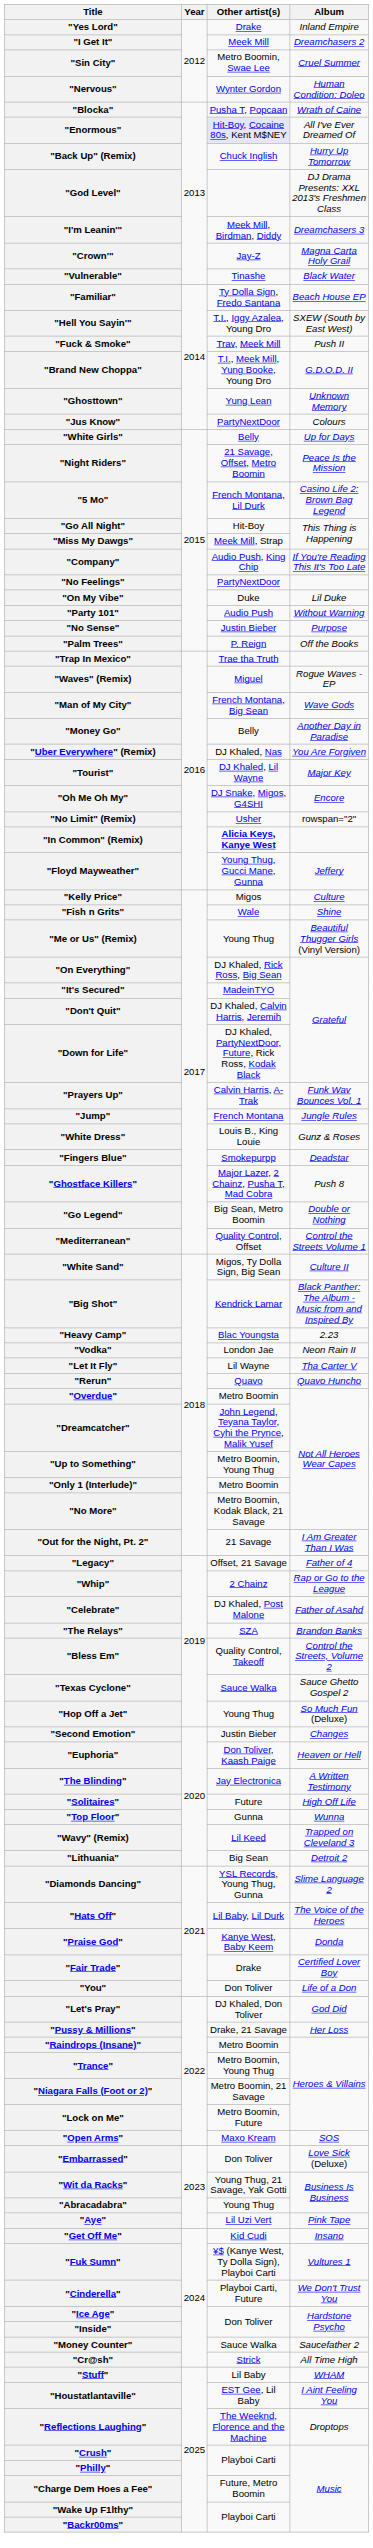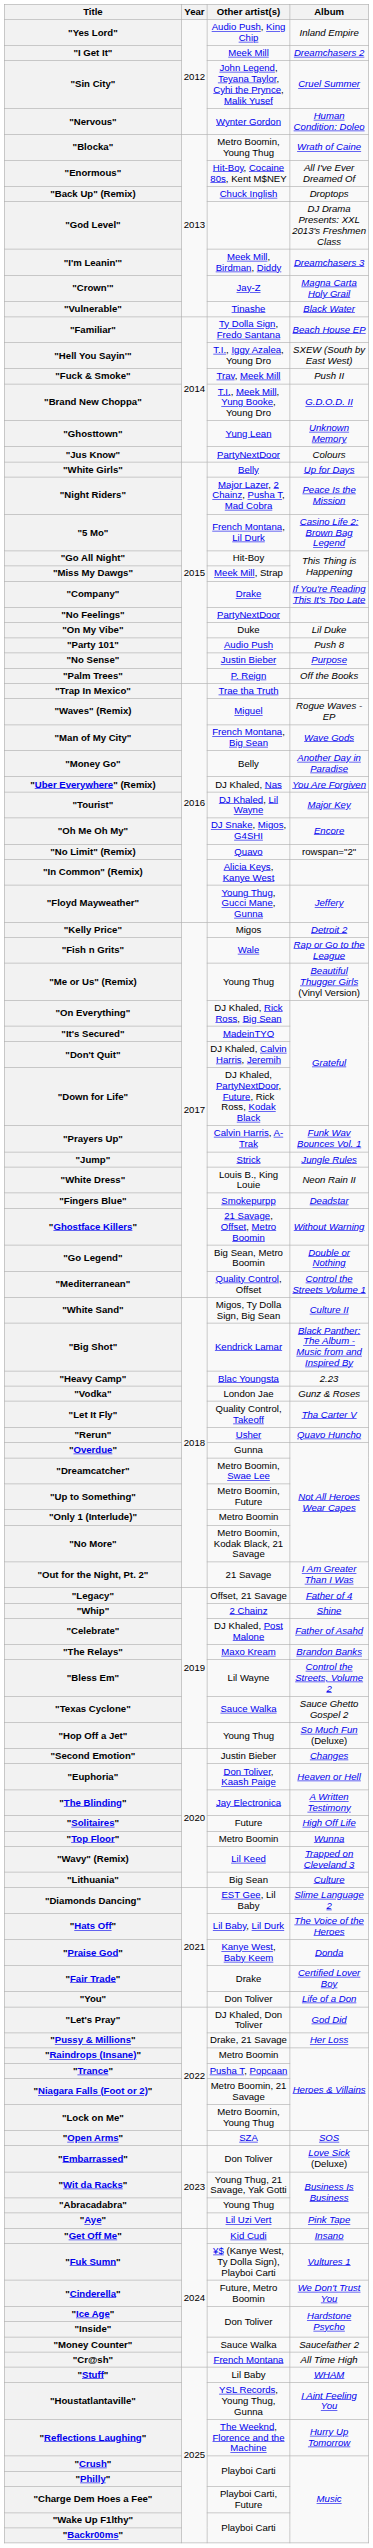"Yes Lord" | Other artist(s): Drake -> Audio Push, King Chip
"Sin City" | Other artist(s): Metro Boomin, Swae Lee -> John Legend, Teyana Taylor, Cyhi the Prynce, Malik Yusef
"Blocka" | Other artist(s): Pusha T, Popcaan -> Metro Boomin, Young Thug
"Enormous" | Other artist(s): lavender background -> no background
"Back Up" (Remix) | Album: Hurry Up Tomorrow -> Droptops
"Night Riders" | Other artist(s): 21 Savage, Offset, Metro Boomin -> Major Lazer, 2 Chainz, Pusha T, Mad Cobra
"Company" | Other artist(s): Audio Push, King Chip -> Drake
"Party 101" | Album: Without Warning -> Push 8
"No Limit" (Remix) | Other artist(s): Usher -> Quavo
"In Common" (Remix) | Other artist(s): bold -> normal
"Kelly Price" | Album: Culture -> Detroit 2
"Fish n Grits" | Album: Shine -> Rap or Go to the League
"Jump" | Other artist(s): French Montana -> Strick
"White Dress" | Album: Gunz & Roses -> Neon Rain II
"Ghostface Killers" | Other artist(s): Major Lazer, 2 Chainz, Pusha T, Mad Cobra -> 21 Savage, Offset, Metro Boomin
"Ghostface Killers" | Album: Push 8 -> Without Warning
"Vodka" | Album: Neon Rain II -> Gunz & Roses
"Let It Fly" | Other artist(s): Lil Wayne -> Quality Control, Takeoff
"Rerun" | Other artist(s): Quavo -> Usher
"Overdue" | Other artist(s): Metro Boomin -> Gunna
"Dreamcatcher" | Other artist(s): John Legend, Teyana Taylor, Cyhi the Prynce, Malik Yusef -> Metro Boomin, Swae Lee
"Up to Something" | Other artist(s): Metro Boomin, Young Thug -> Metro Boomin, Future
"Whip" | Album: Rap or Go to the League -> Shine
"The Relays" | Other artist(s): SZA -> Maxo Kream
"Bless Em" | Other artist(s): Quality Control, Takeoff -> Lil Wayne
"Top Floor" | Other artist(s): Gunna -> Metro Boomin
"Lithuania" | Album: Detroit 2 -> Culture
"Diamonds Dancing" | Other artist(s): YSL Records, Young Thug, Gunna -> EST Gee, Lil Baby
"Trance" | Other artist(s): Metro Boomin, Young Thug -> Pusha T, Popcaan
"Lock on Me" | Other artist(s): Metro Boomin, Future -> Metro Boomin, Young Thug
"Open Arms" | Other artist(s): Maxo Kream -> SZA
"Cinderella" | Other artist(s): Playboi Carti, Future -> Future, Metro Boomin
"Cr@sh" | Other artist(s): Strick -> French Montana
"Houstatlantaville" | Other artist(s): EST Gee, Lil Baby -> YSL Records, Young Thug, Gunna
"Reflections Laughing" | Album: Droptops -> Hurry Up Tomorrow
"Charge Dem Hoes a Fee" | Other artist(s): Future, Metro Boomin -> Playboi Carti, Future
